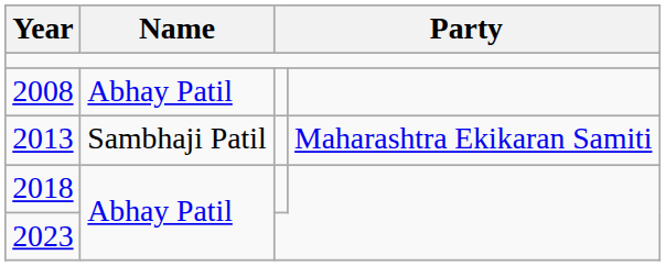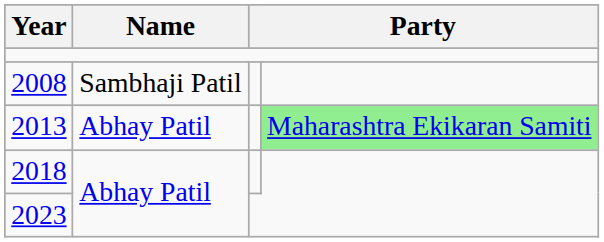2008 | Name: Abhay Patil -> Sambhaji Patil
2013 | Name: Sambhaji Patil -> Abhay Patil
2013 | column 4: no background -> lightgreen background
